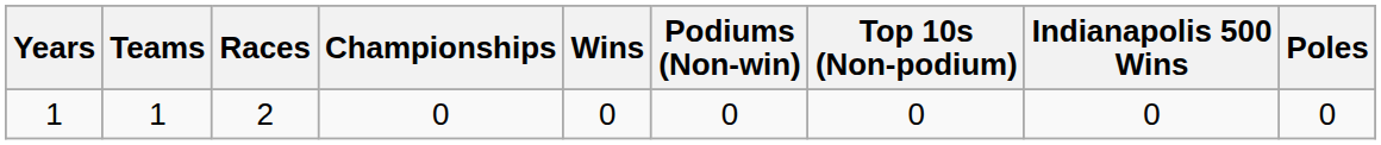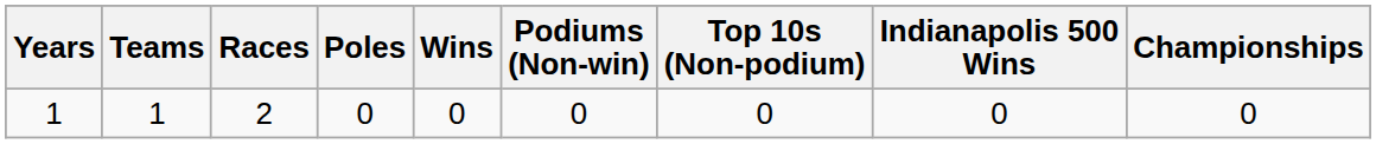columns swapped: Poles <-> Championships
